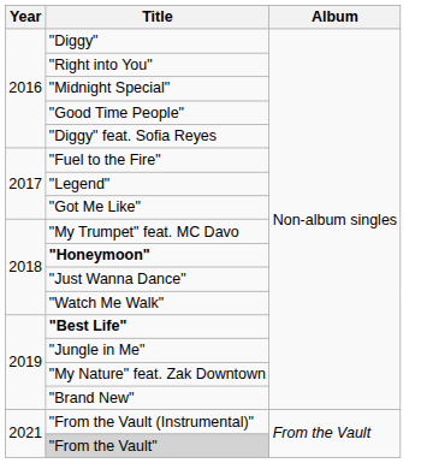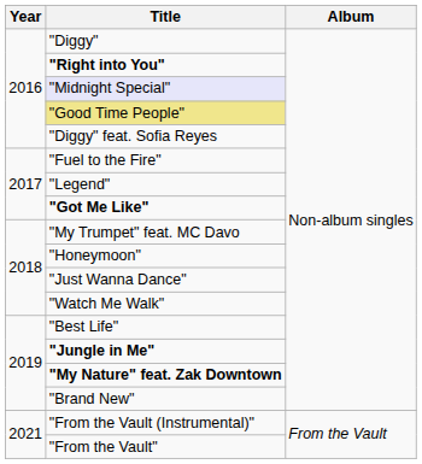"Right into You" | Title: normal -> bold
"Midnight Special" | Title: no background -> lavender background
"Good Time People" | Title: no background -> khaki background
"Got Me Like" | Title: normal -> bold
"Honeymoon" | Title: bold -> normal
"Best Life" | Title: bold -> normal
"Jungle in Me" | Title: normal -> bold
"My Nature" feat. Zak Downtown | Title: normal -> bold
"From the Vault" | Title: lightgrey background -> no background
